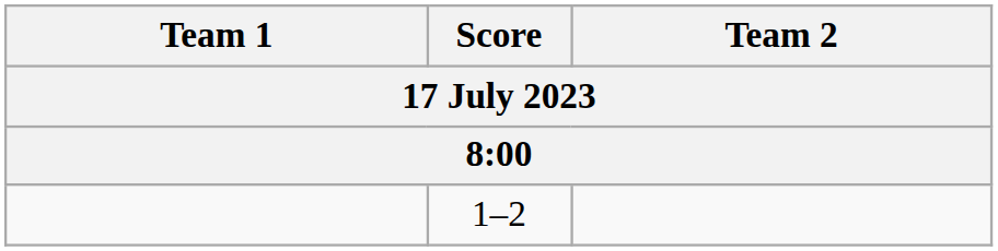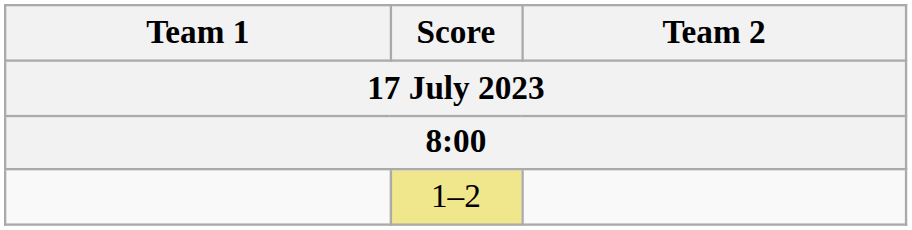row 4 | Score: no background -> khaki background
